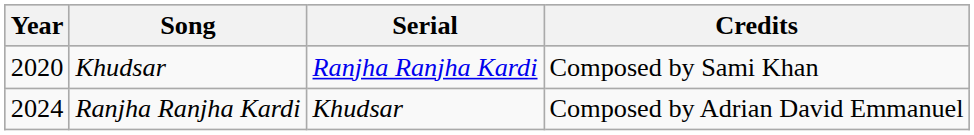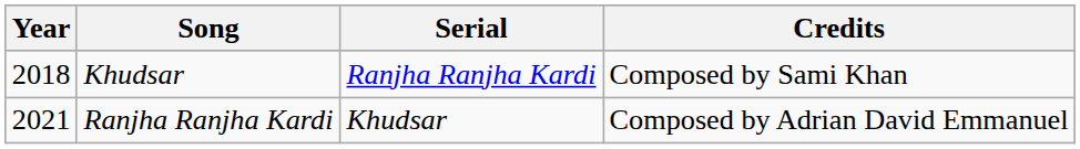row 2 | Year: 2020 -> 2018
row 3 | Year: 2024 -> 2021
